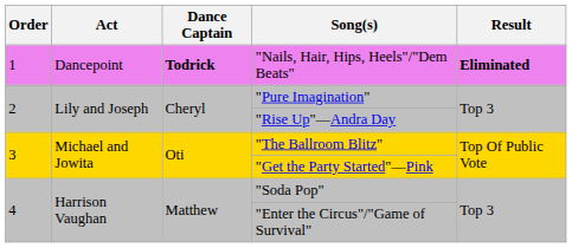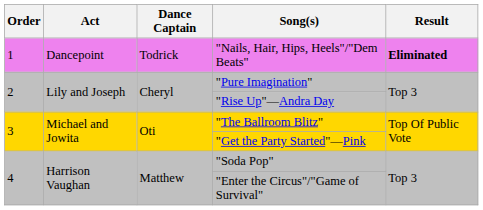"Nails, Hair, Hips, Heels"/"Dem Beats" | Dance Captain: bold -> normal
